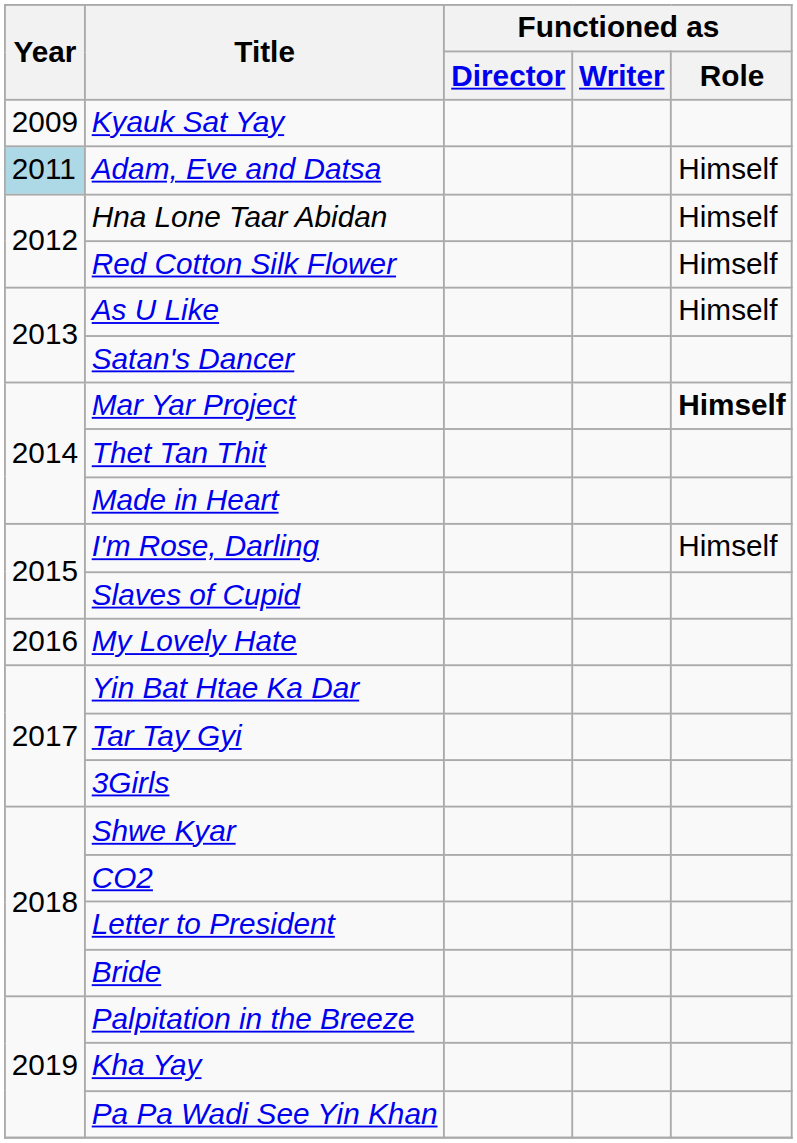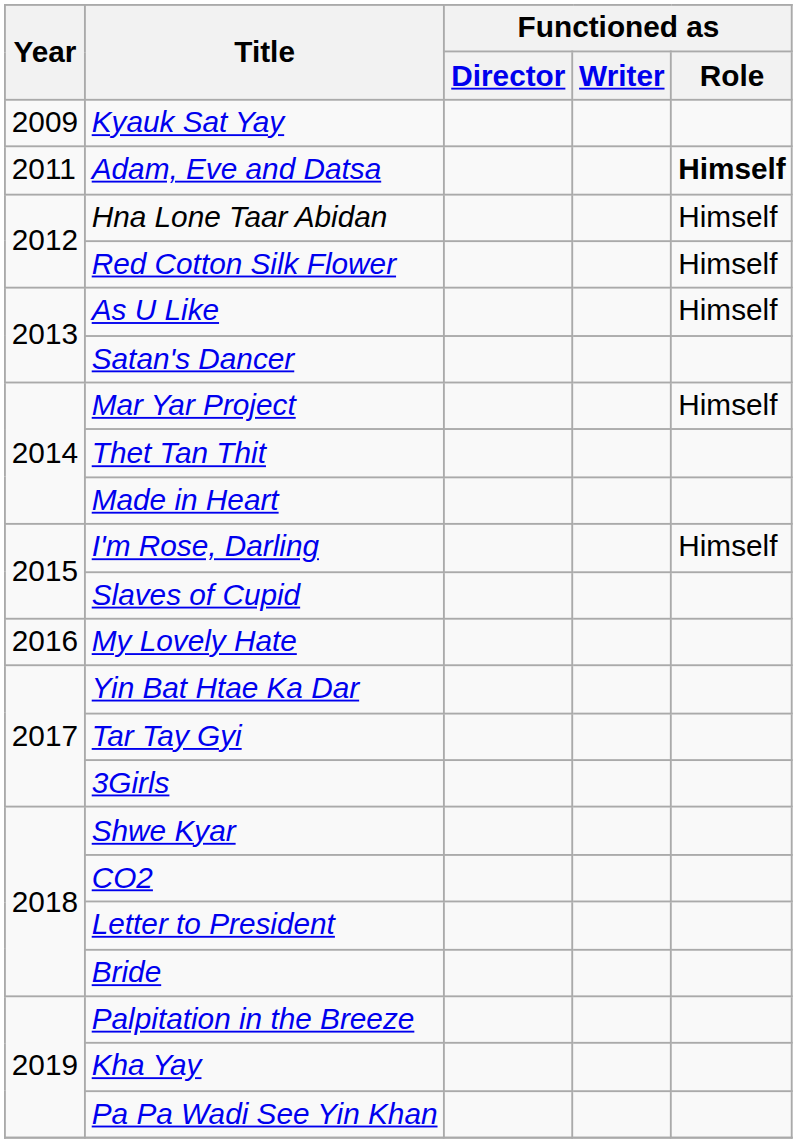Adam, Eve and Datsa | Year: lightblue background -> no background
Adam, Eve and Datsa | Functioned as / Role: normal -> bold
Mar Yar Project | Functioned as / Role: bold -> normal
